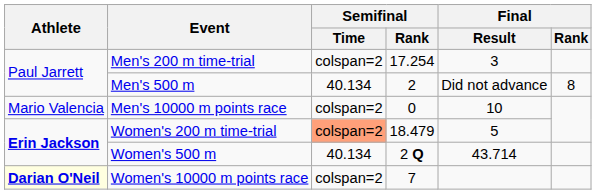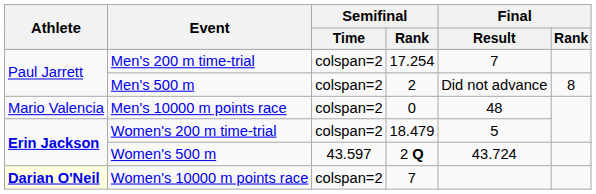Men's 200 m time-trial | Final / Result: 3 -> 7
Men's 500 m | Semifinal / Time: 40.134 -> colspan=2
Men's 10000 m points race | Final / Result: 10 -> 48
Women's 200 m time-trial | Semifinal / Time: lightsalmon background -> no background
Women's 500 m | Semifinal / Time: 40.134 -> 43.597
Women's 500 m | Final / Result: 43.714 -> 43.724
